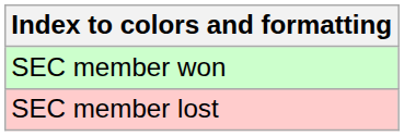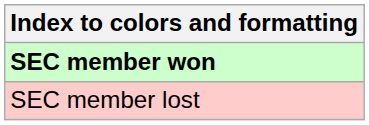row 2 | column 1: normal -> bold
